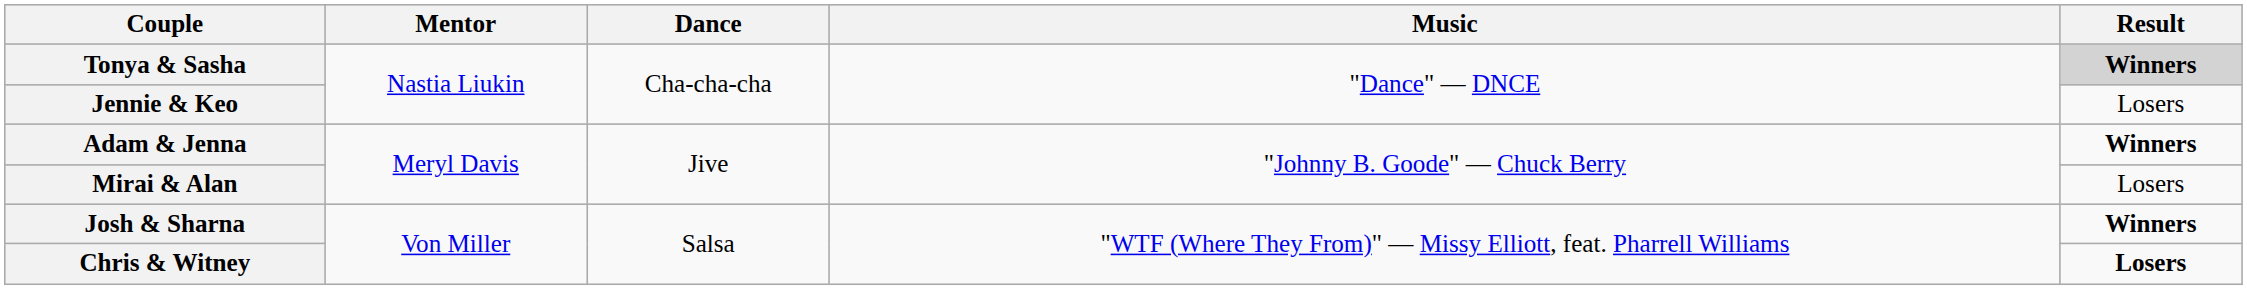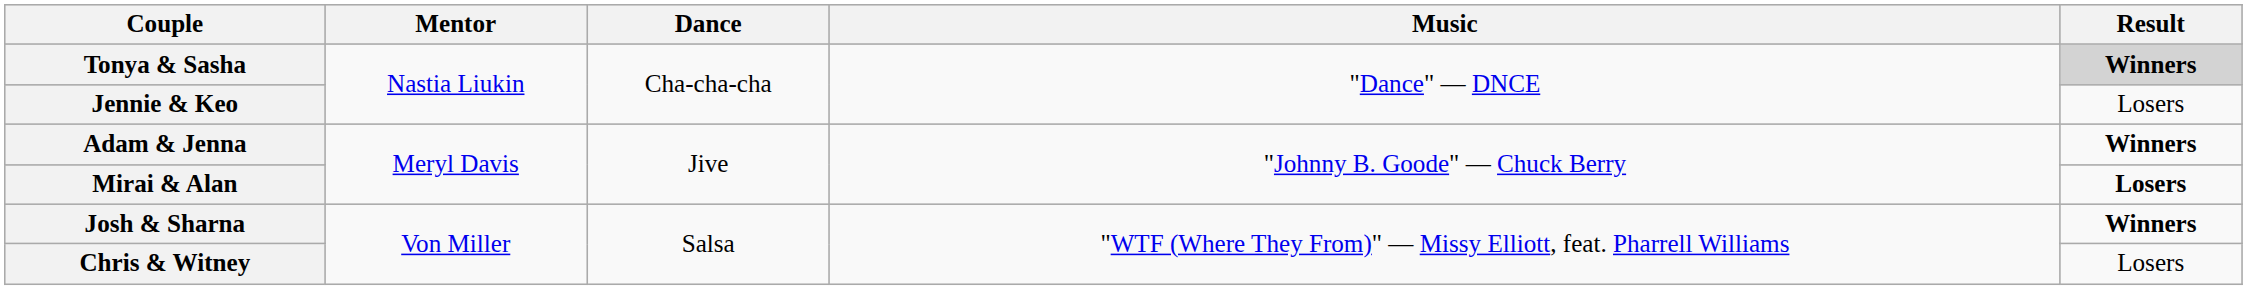Mirai & Alan | Result: normal -> bold
Chris & Witney | Result: bold -> normal
